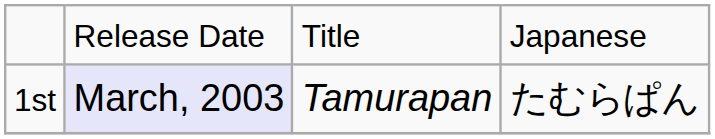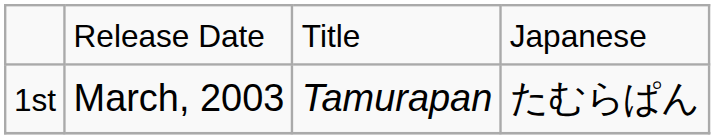1st | column 2: lavender background -> no background
